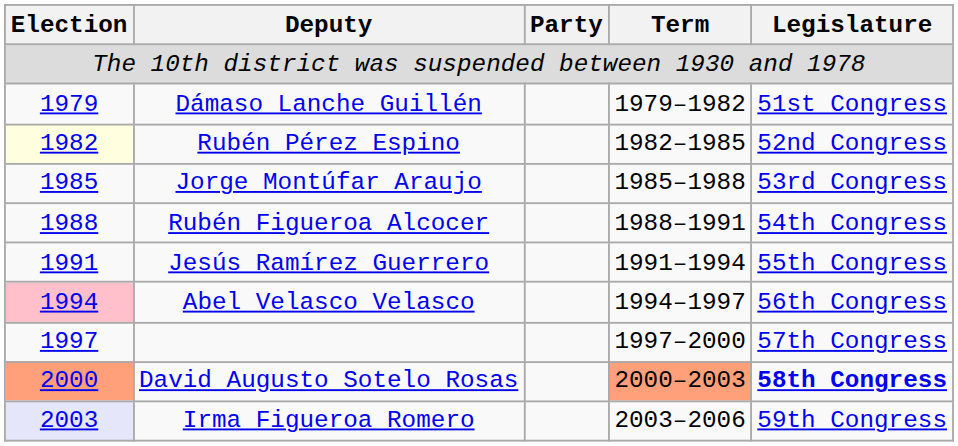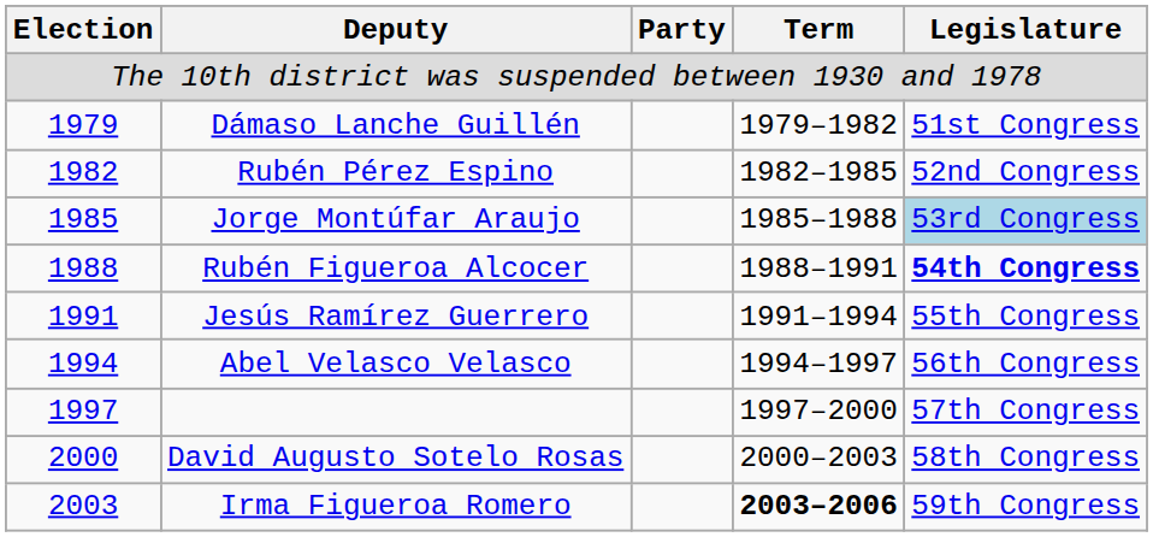Rubén Pérez Espino | Election: lightyellow background -> no background
Jorge Montúfar Araujo | Legislature: no background -> lightblue background
Rubén Figueroa Alcocer | Legislature: normal -> bold
Abel Velasco Velasco | Election: pink background -> no background
David Augusto Sotelo Rosas | Election: lightsalmon background -> no background
David Augusto Sotelo Rosas | Term: lightsalmon background -> no background
David Augusto Sotelo Rosas | Legislature: bold -> normal
Irma Figueroa Romero | Election: lavender background -> no background
Irma Figueroa Romero | Term: normal -> bold
